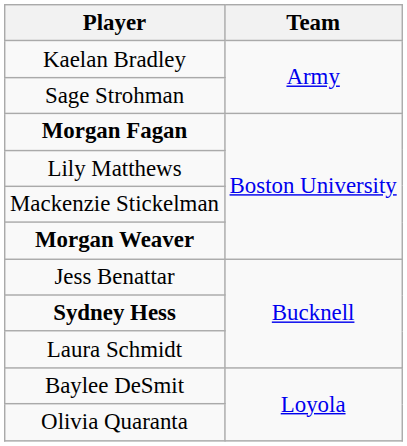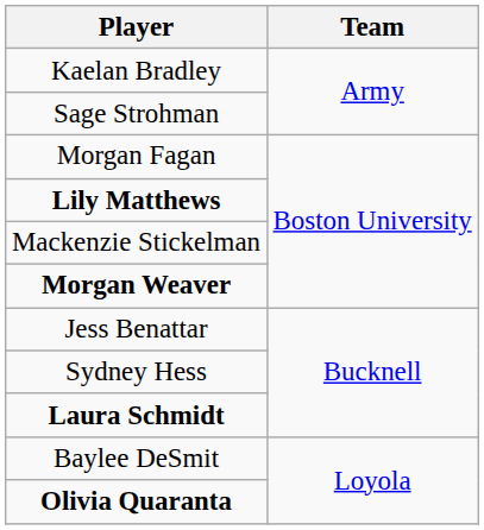Morgan Fagan | Player: bold -> normal
Lily Matthews | Player: normal -> bold
Sydney Hess | Player: bold -> normal
Laura Schmidt | Player: normal -> bold
Olivia Quaranta | Player: normal -> bold
